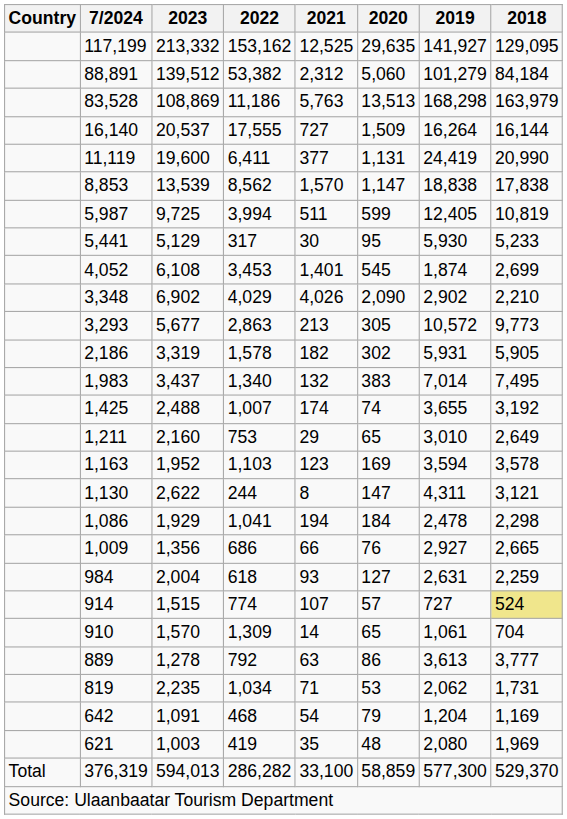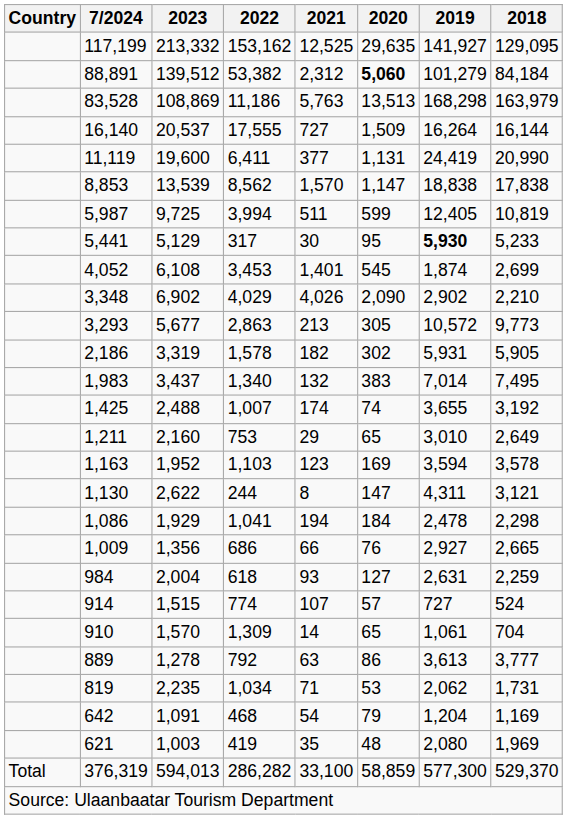88,891 | 2020: normal -> bold
5,441 | 2019: normal -> bold
914 | 2018: khaki background -> no background
